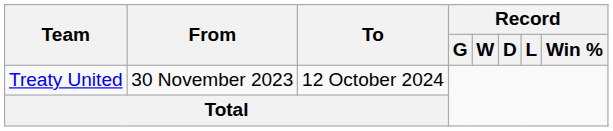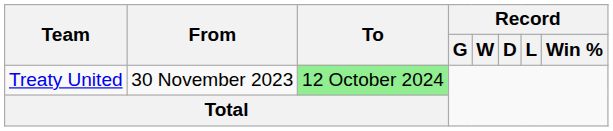Treaty United | To: no background -> lightgreen background
